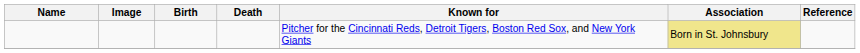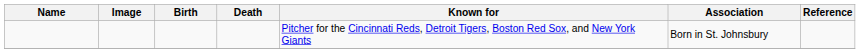row 2 | Association: khaki background -> no background
